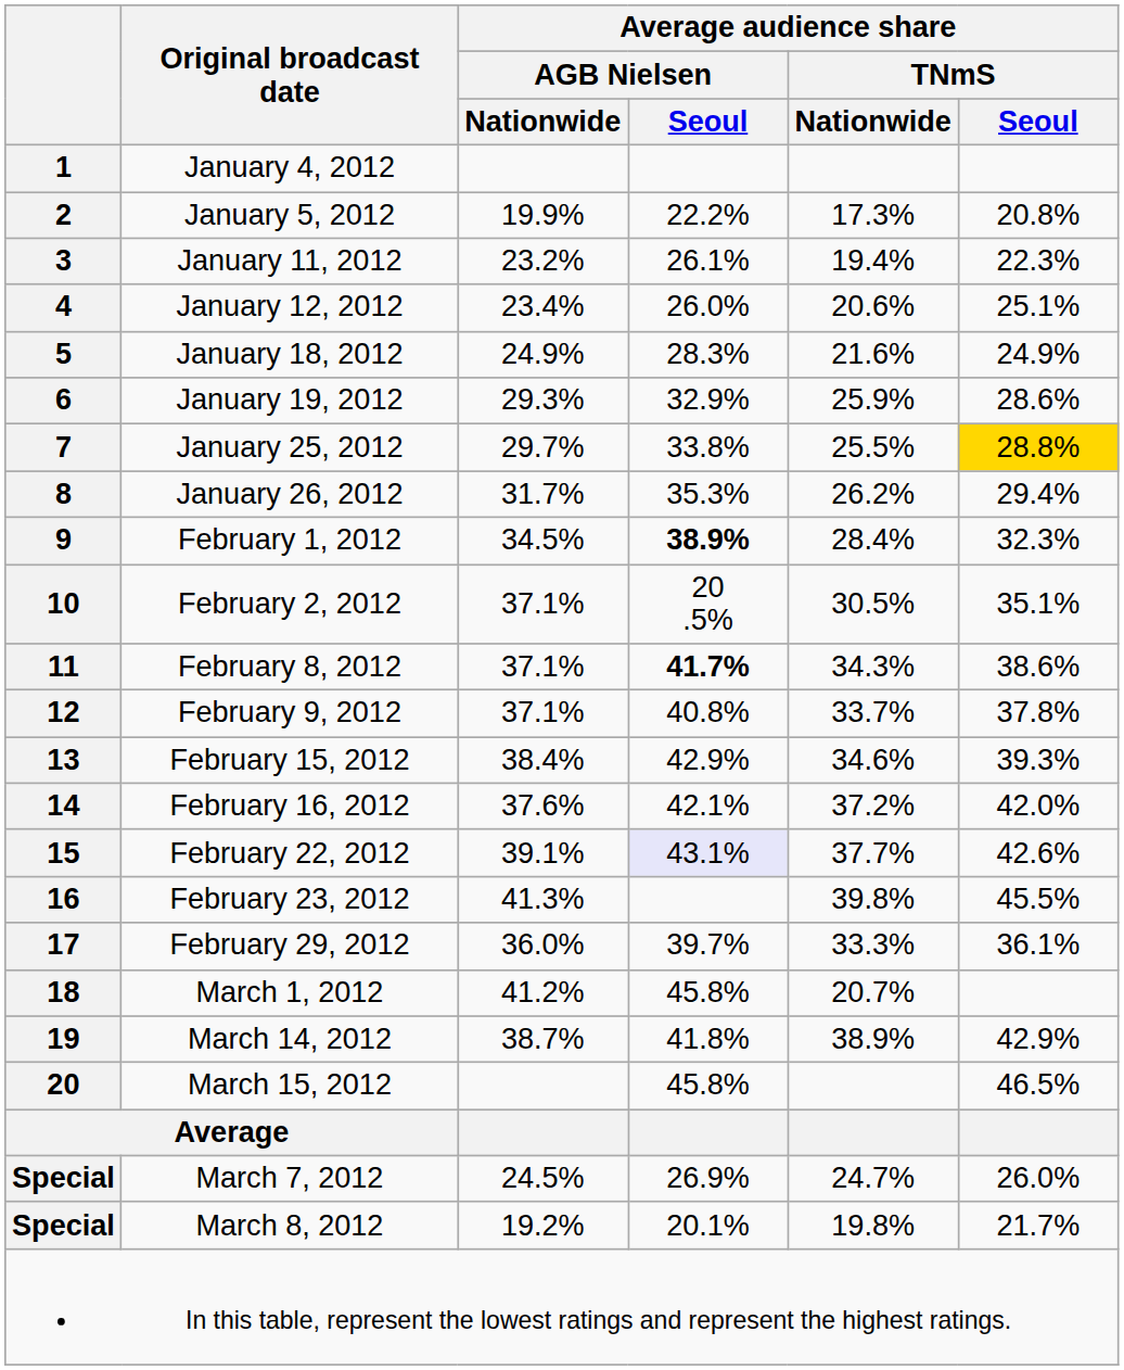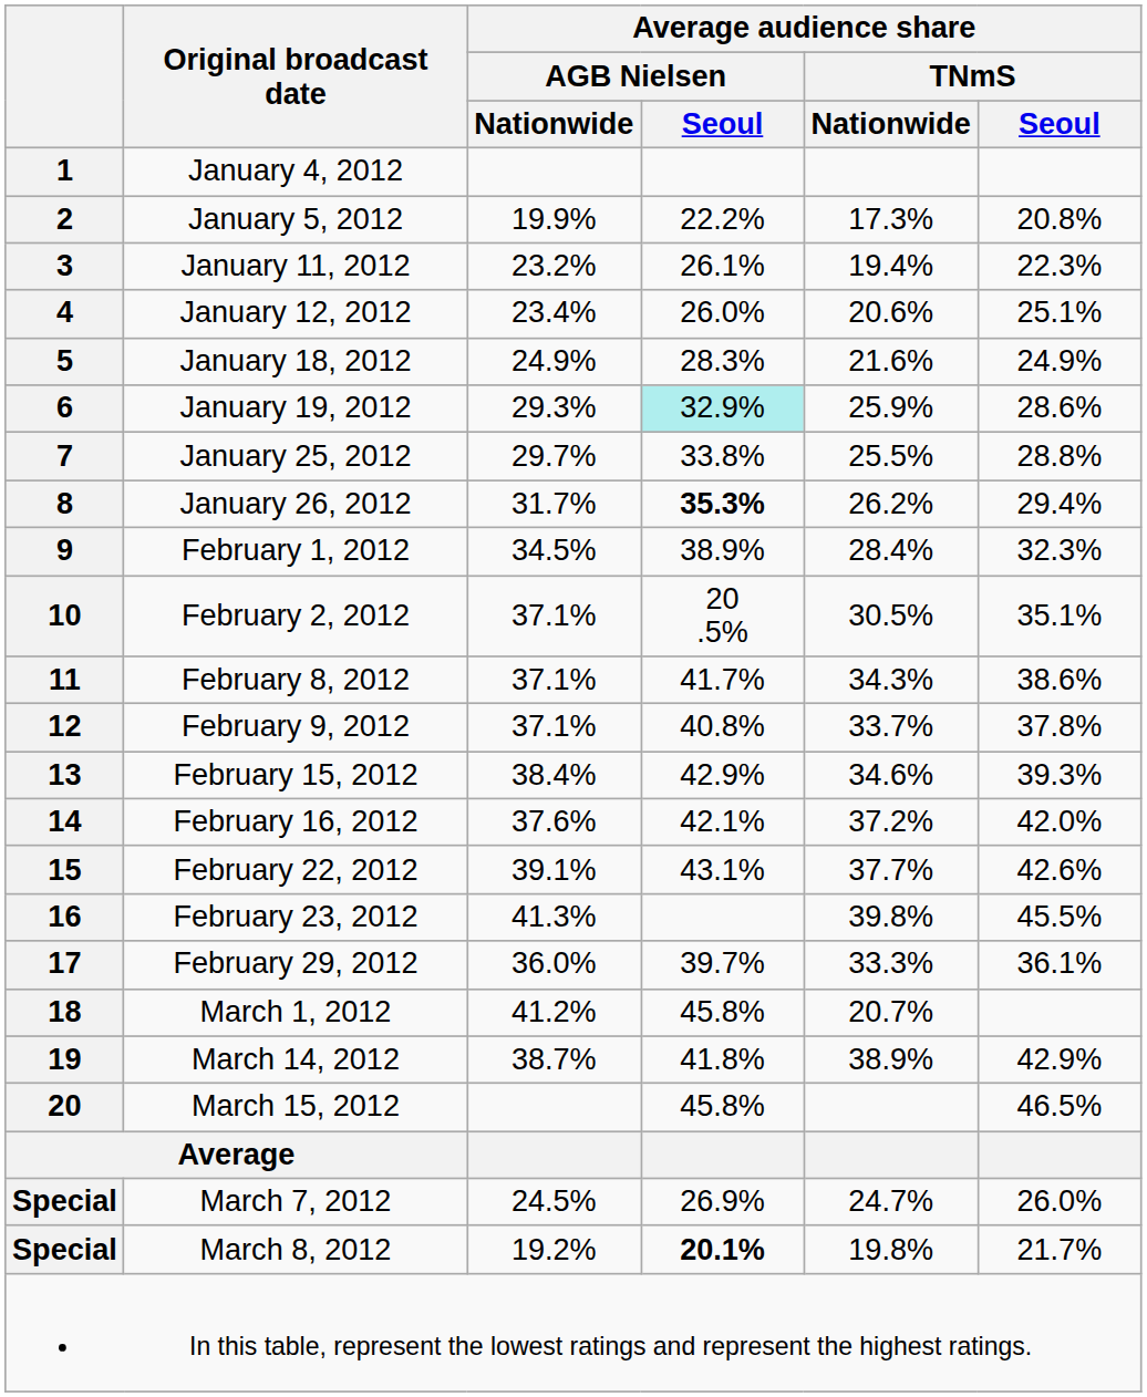6 | Average audience share / AGB Nielsen / Seoul: no background -> paleturquoise background
7 | Average audience share / TNmS / Seoul: gold background -> no background
8 | Average audience share / AGB Nielsen / Seoul: normal -> bold
9 | Average audience share / AGB Nielsen / Seoul: bold -> normal
11 | Average audience share / AGB Nielsen / Seoul: bold -> normal
15 | Average audience share / AGB Nielsen / Seoul: lavender background -> no background
Special / March 8, 2012 | Average audience share / AGB Nielsen / Seoul: normal -> bold
